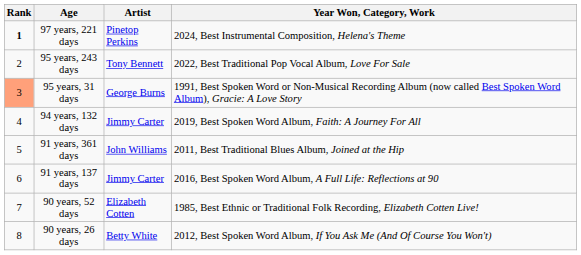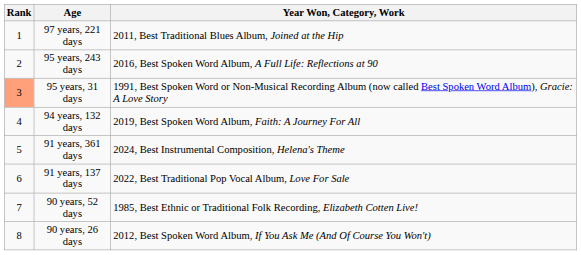- column: Artist | Pinetop Perkins | Tony Bennett | George Burns | Jimmy Carter | John Williams | Jimmy Carter | Elizabeth Cotten | Betty White
97 years, 221 days | Rank: bold -> normal
97 years, 221 days | Year Won, Category, Work: 2024, Best Instrumental Composition, Helena's Theme -> 2011, Best Traditional Blues Album, Joined at the Hip
95 years, 243 days | Year Won, Category, Work: 2022, Best Traditional Pop Vocal Album, Love For Sale -> 2016, Best Spoken Word Album, A Full Life: Reflections at 90
91 years, 361 days | Year Won, Category, Work: 2011, Best Traditional Blues Album, Joined at the Hip -> 2024, Best Instrumental Composition, Helena's Theme
91 years, 137 days | Year Won, Category, Work: 2016, Best Spoken Word Album, A Full Life: Reflections at 90 -> 2022, Best Traditional Pop Vocal Album, Love For Sale
